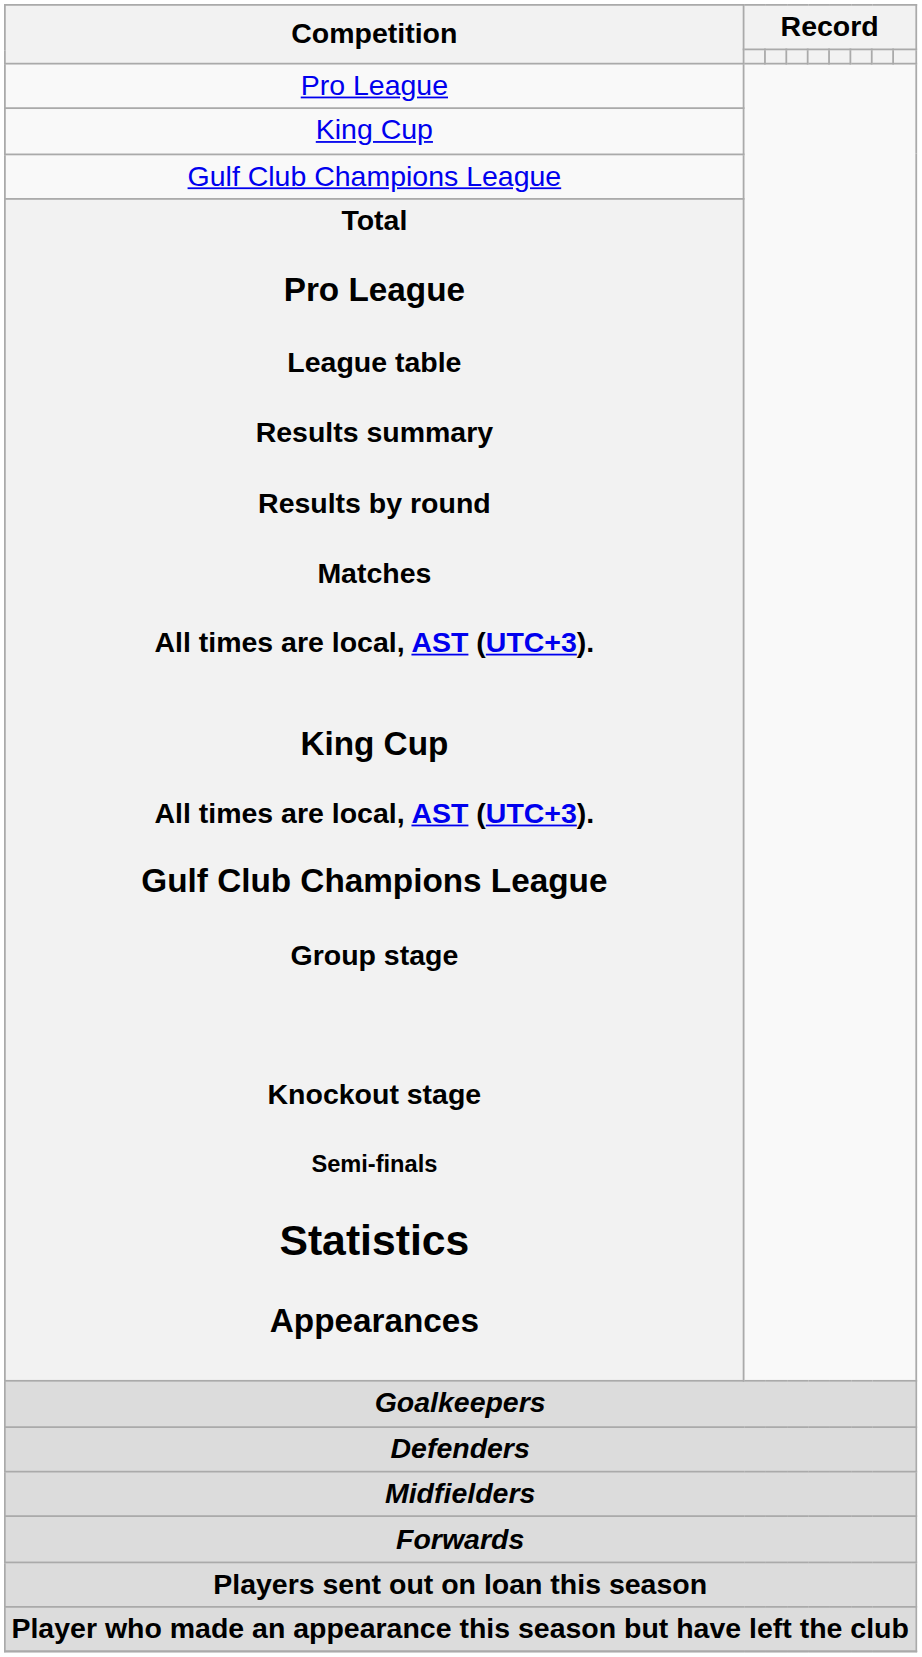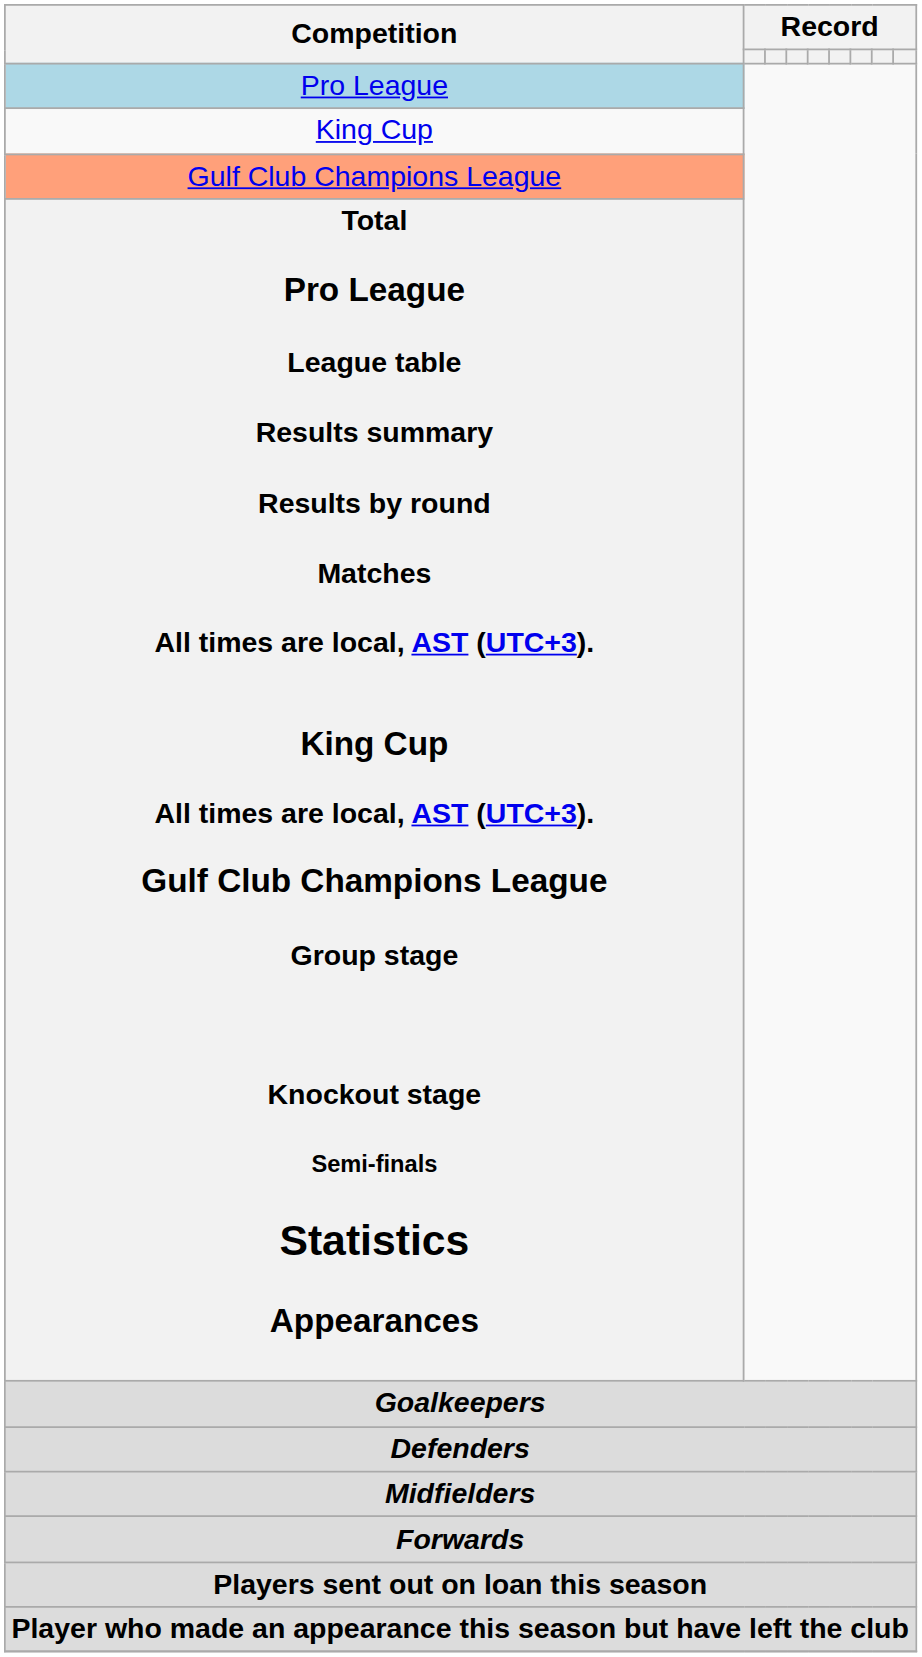Pro League | Competition: no background -> lightblue background
Gulf Club Champions League | Competition: no background -> lightsalmon background
